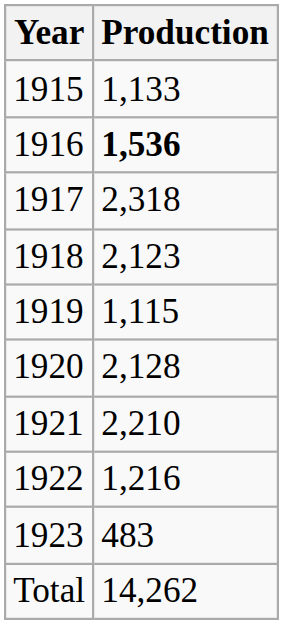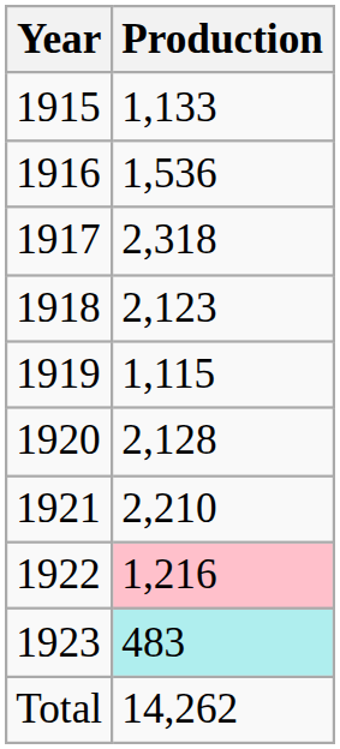1916 | Production: bold -> normal
1922 | Production: no background -> pink background
1923 | Production: no background -> paleturquoise background
